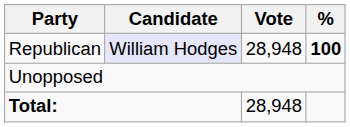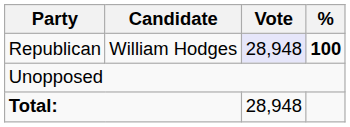Republican | Candidate: lavender background -> no background
Republican | Vote: no background -> lavender background
